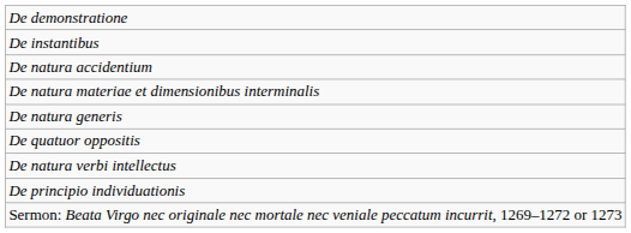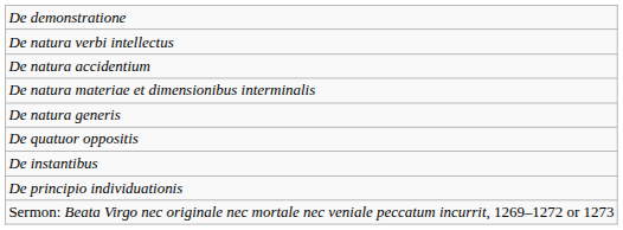row 2 | column 1: De instantibus -> De natura verbi intellectus
row 7 | column 1: De natura verbi intellectus -> De instantibus
